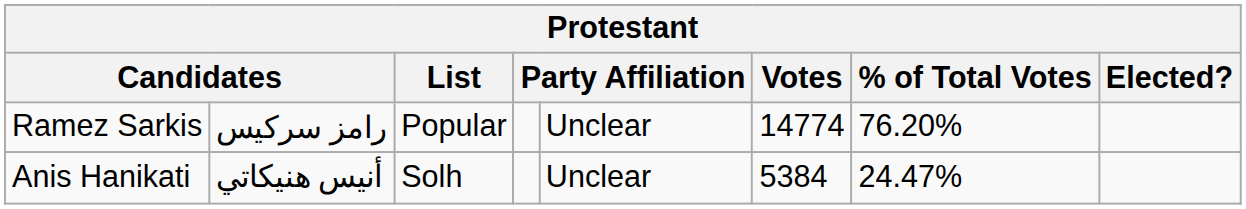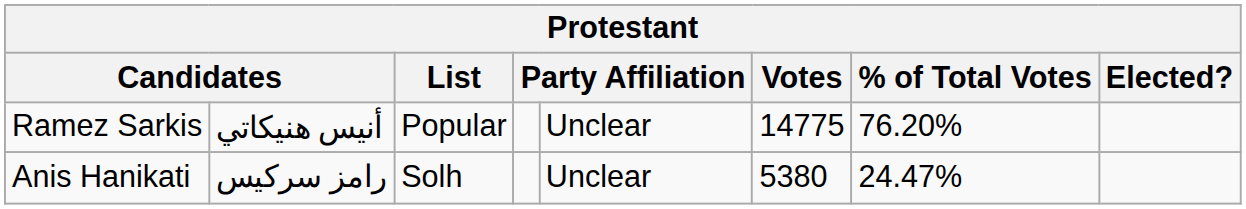Ramez Sarkis | column 2: رامز سركيس -> أنيس هنيكاتي
Ramez Sarkis | Votes: 14774 -> 14775
Anis Hanikati | column 2: أنيس هنيكاتي -> رامز سركيس
Anis Hanikati | Votes: 5384 -> 5380
